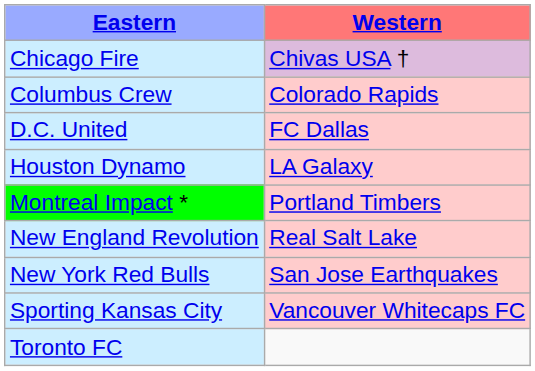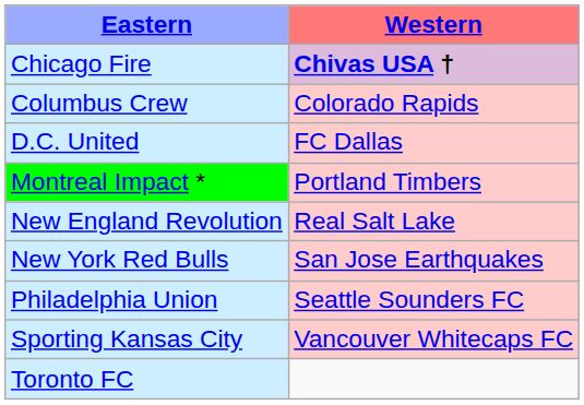Chicago Fire | Western: normal -> bold
- row: Houston Dynamo | LA Galaxy
+ row: Philadelphia Union | Seattle Sounders FC
